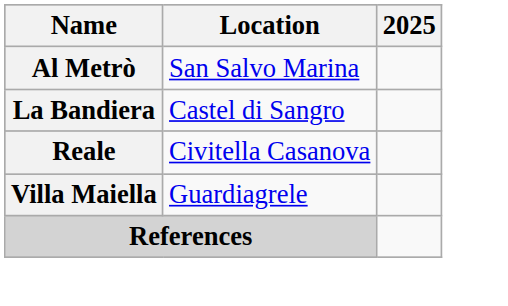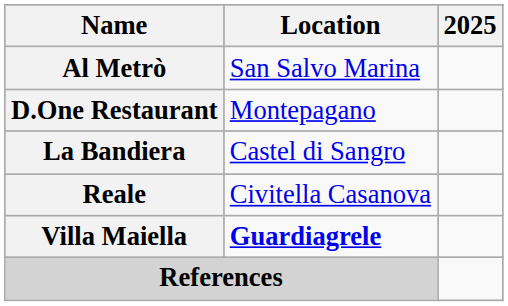+ row: D.One Restaurant | Montepagano
Villa Maiella | Location: normal -> bold
